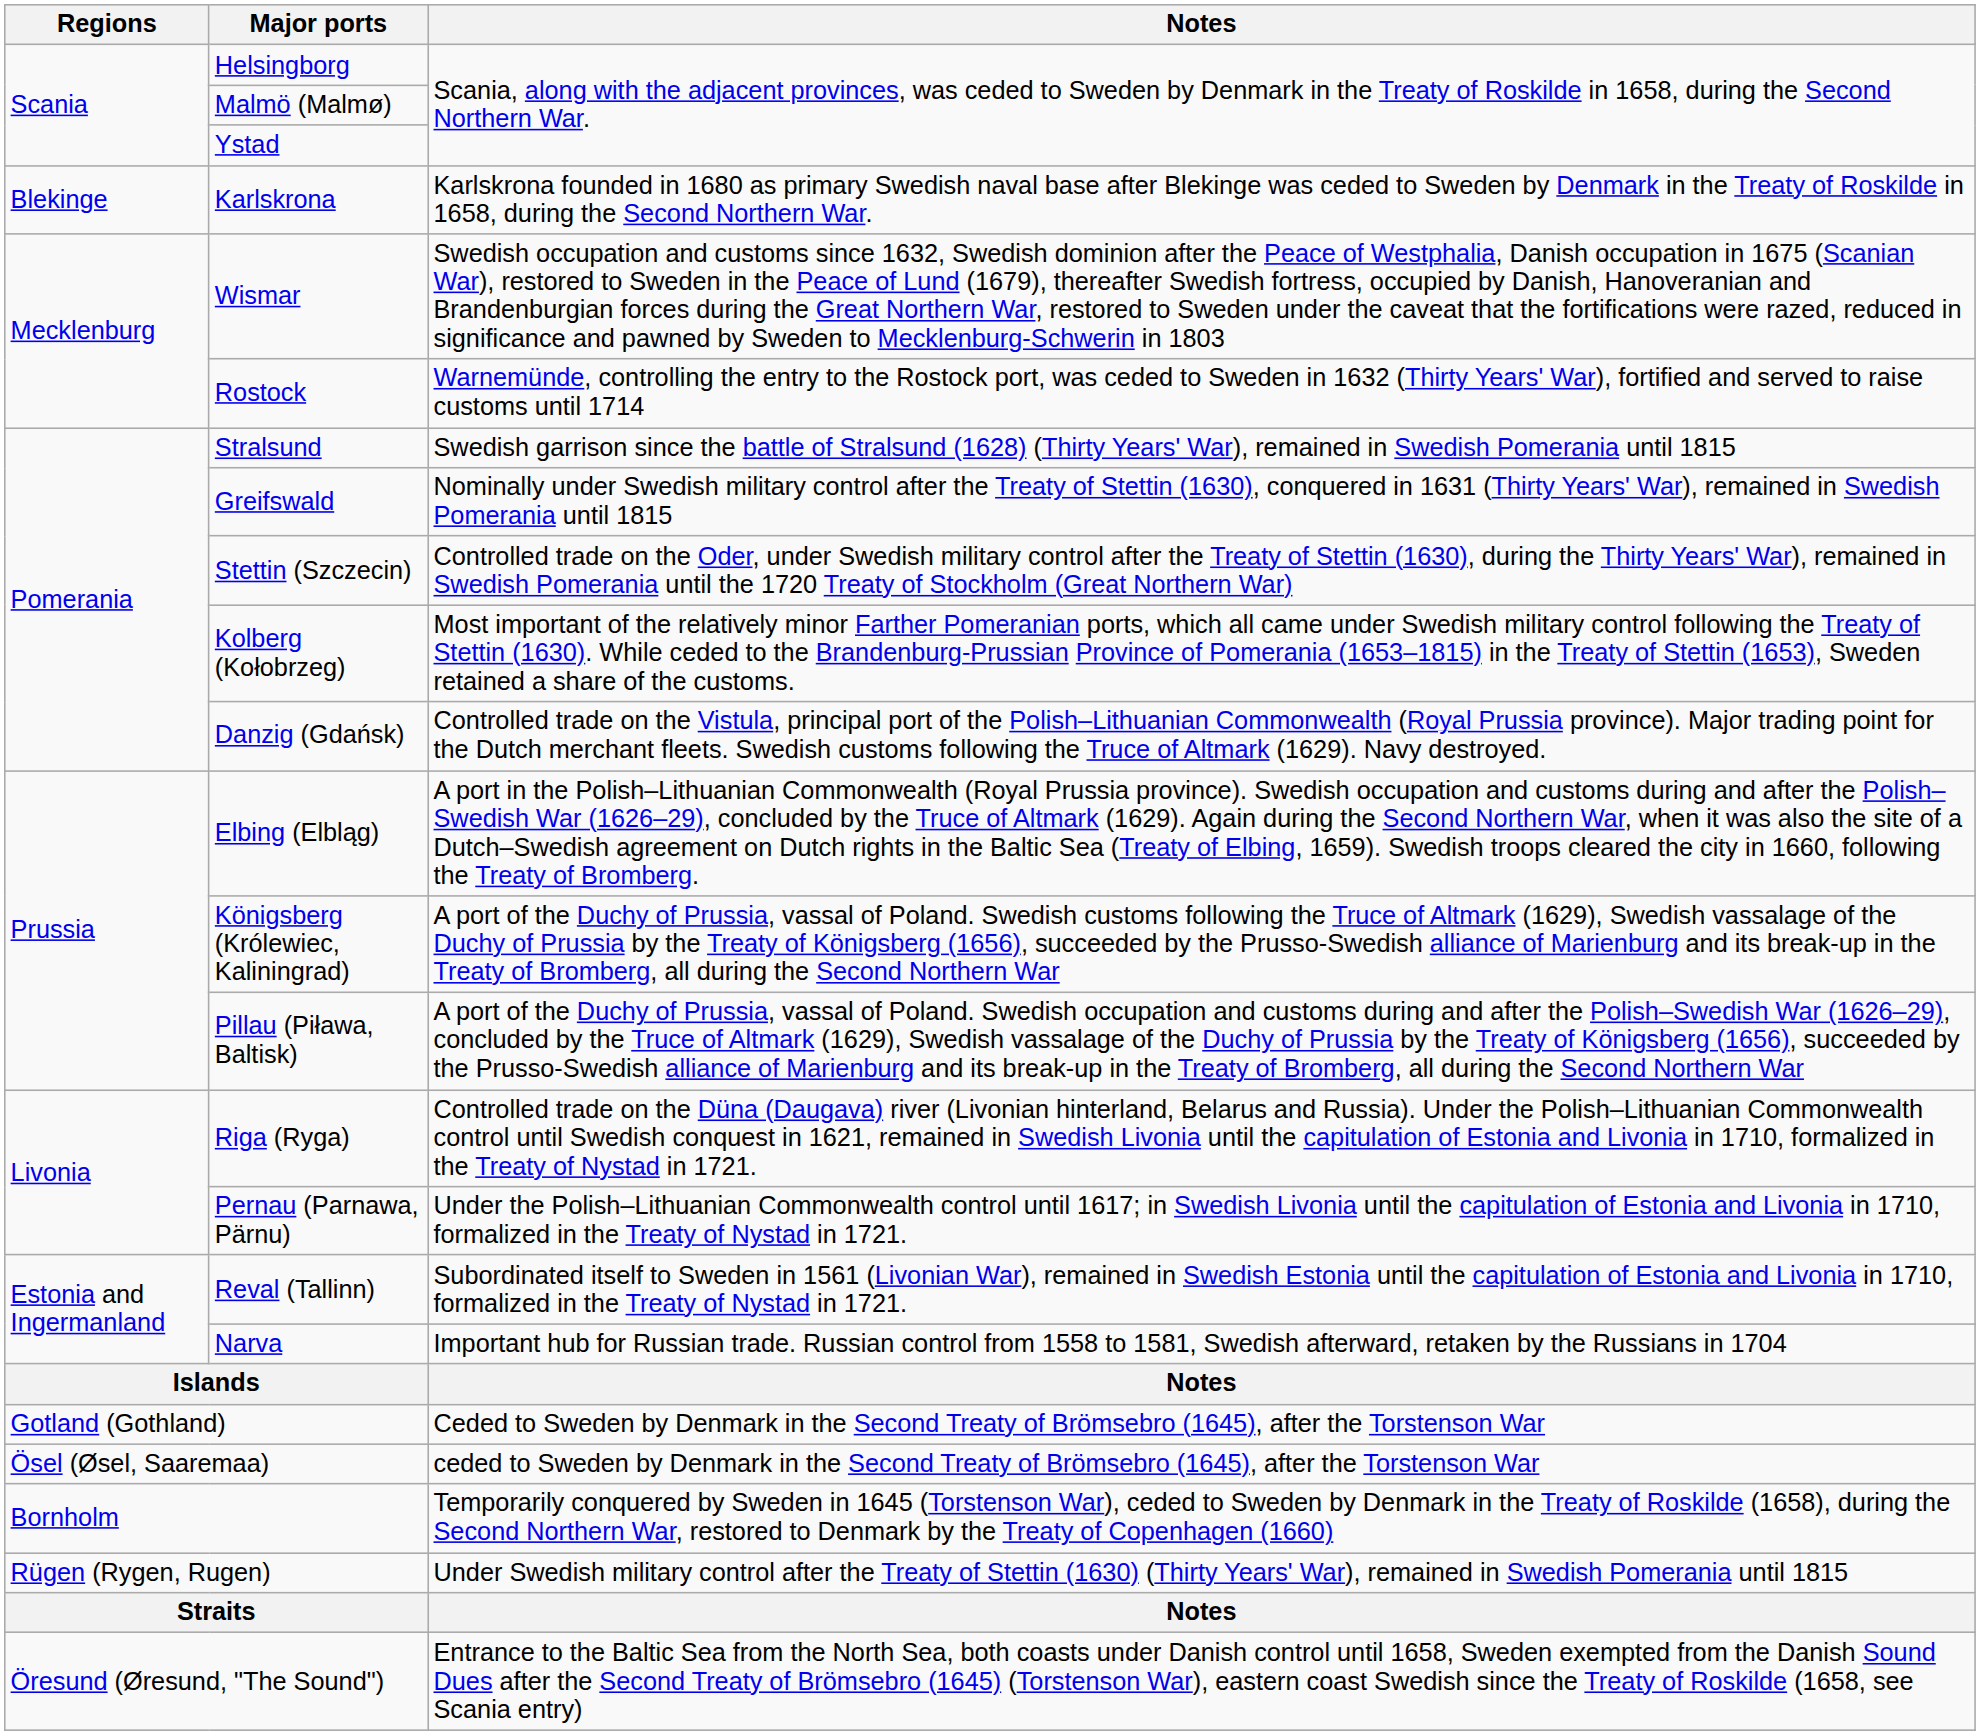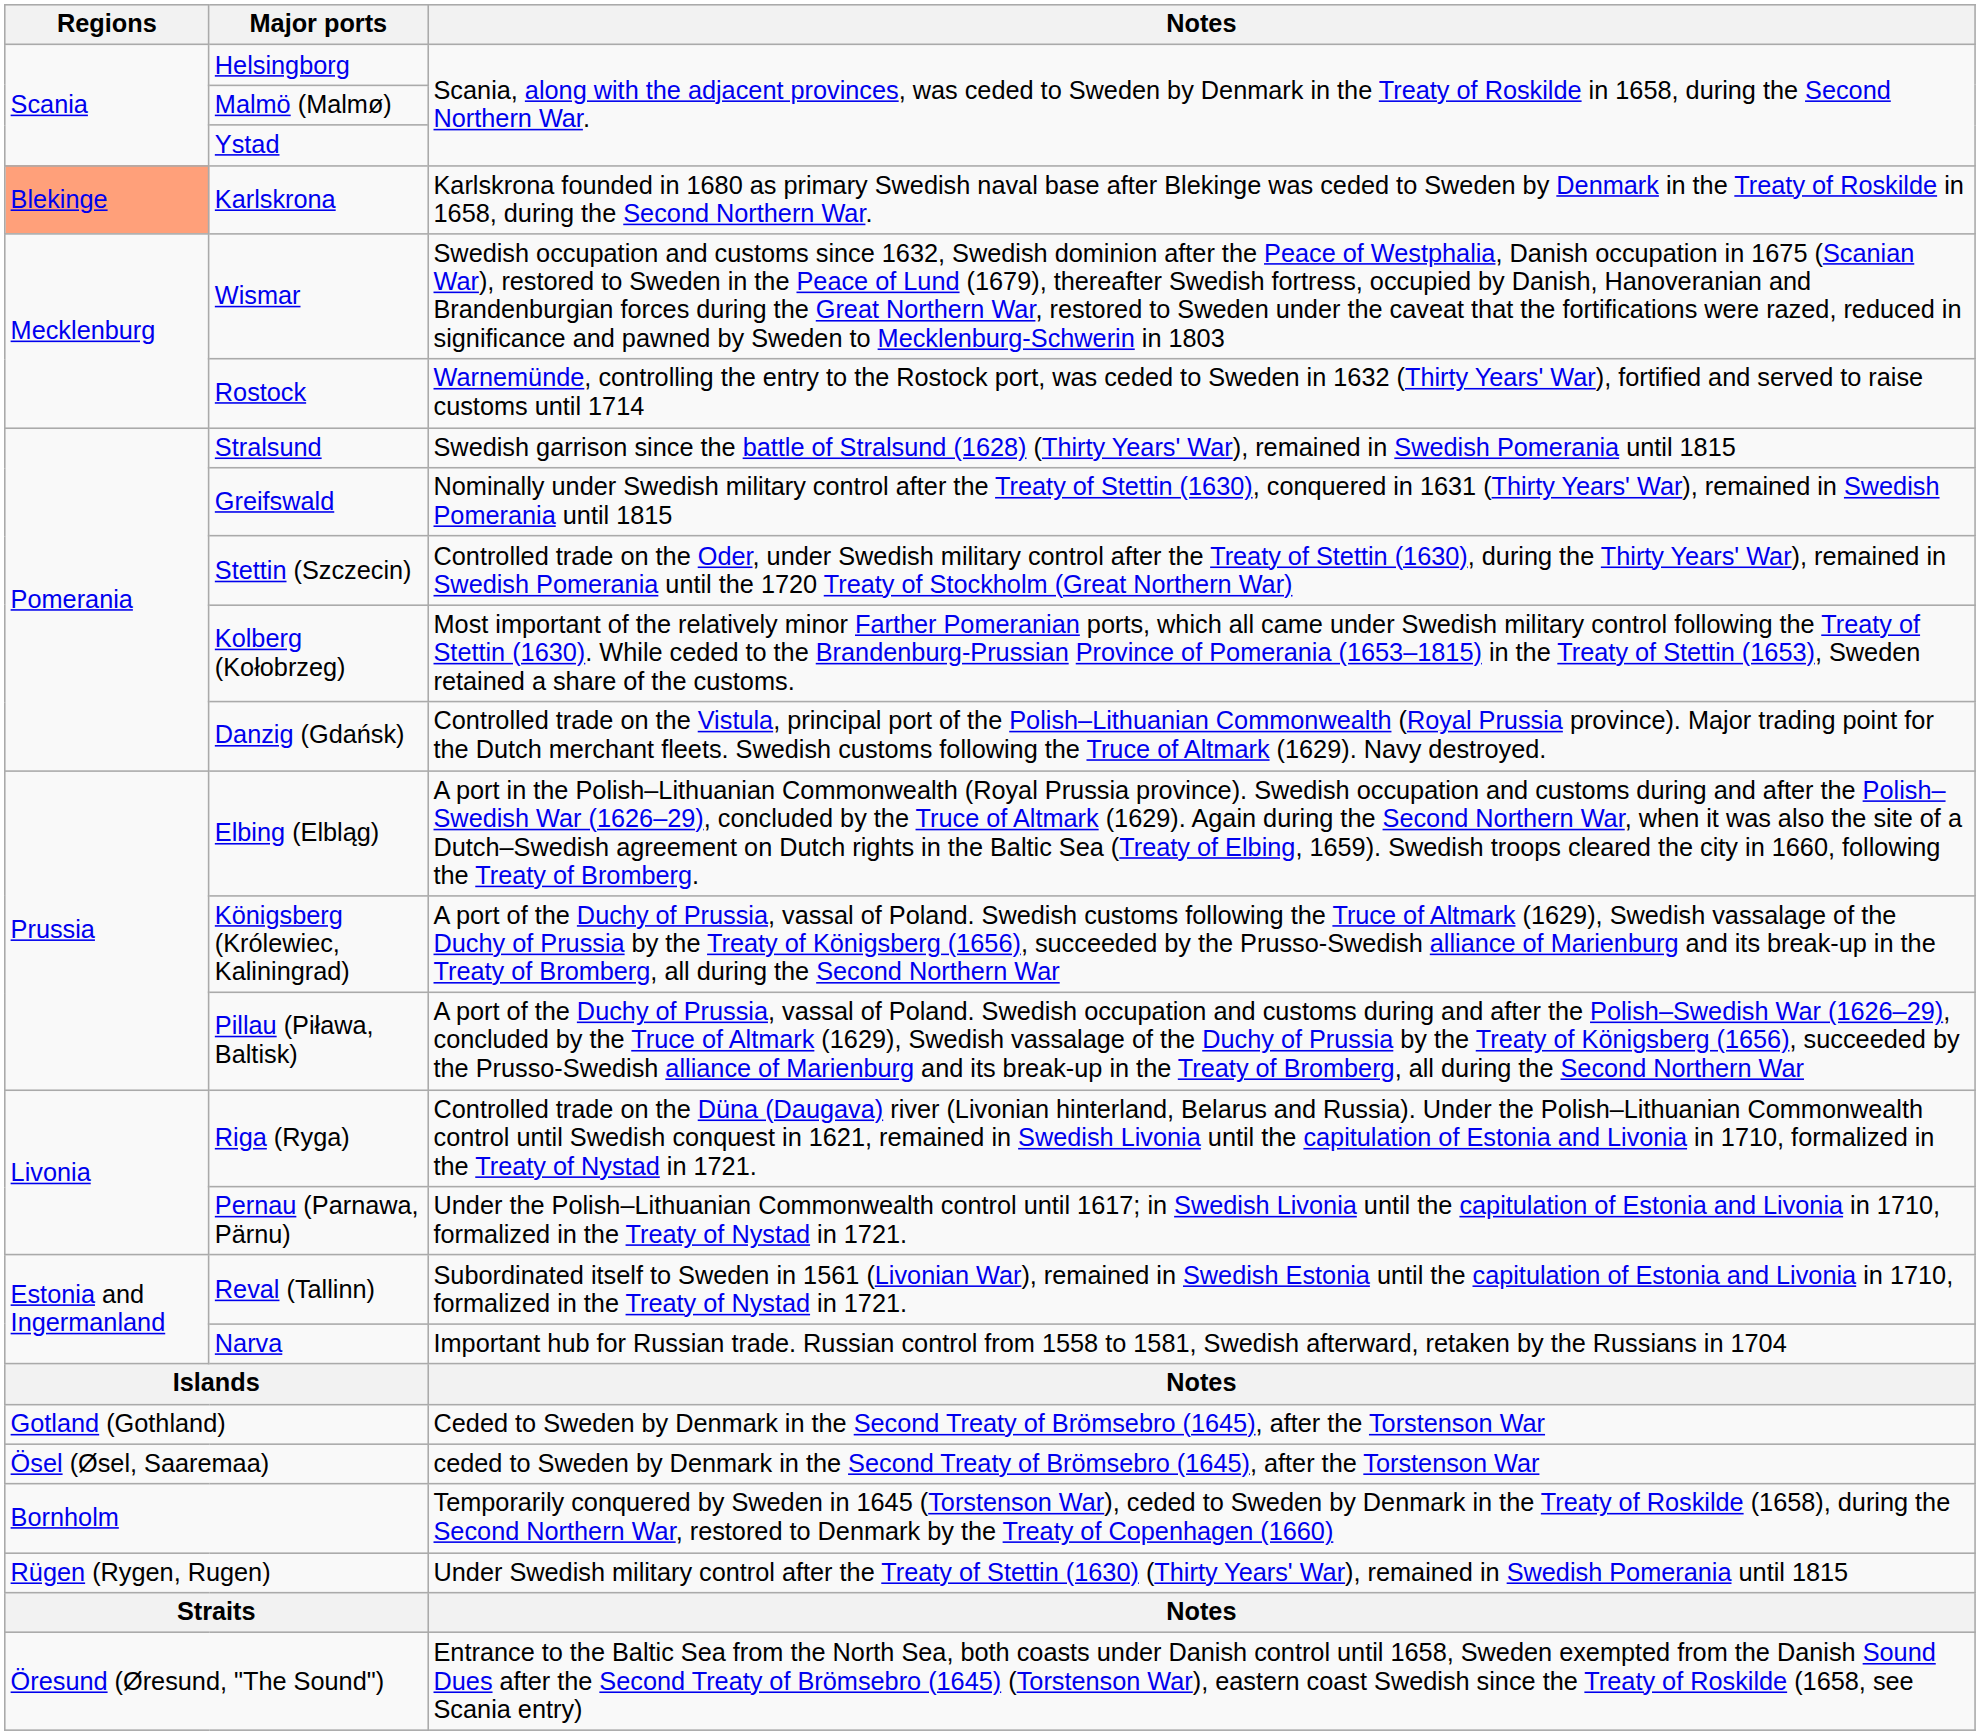Karlskrona | Regions: no background -> lightsalmon background
